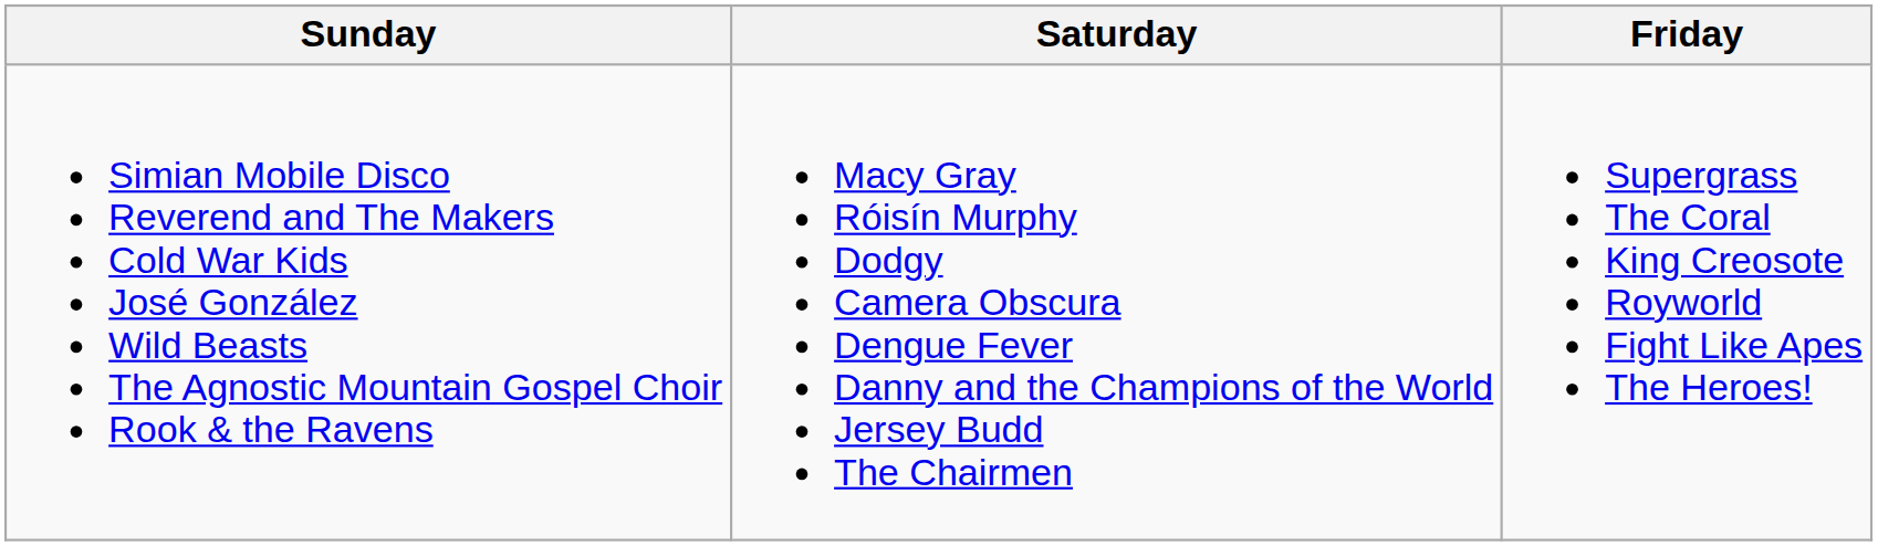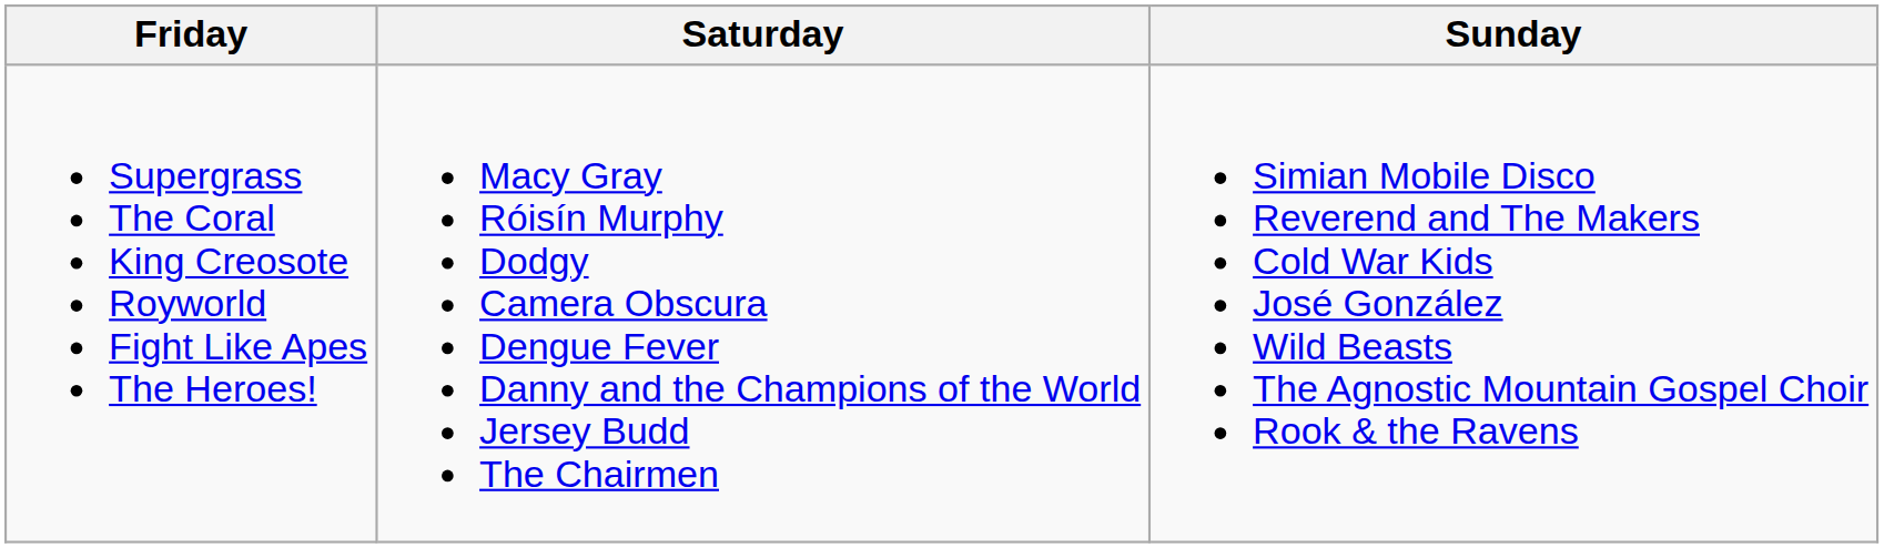columns swapped: Friday <-> Sunday
